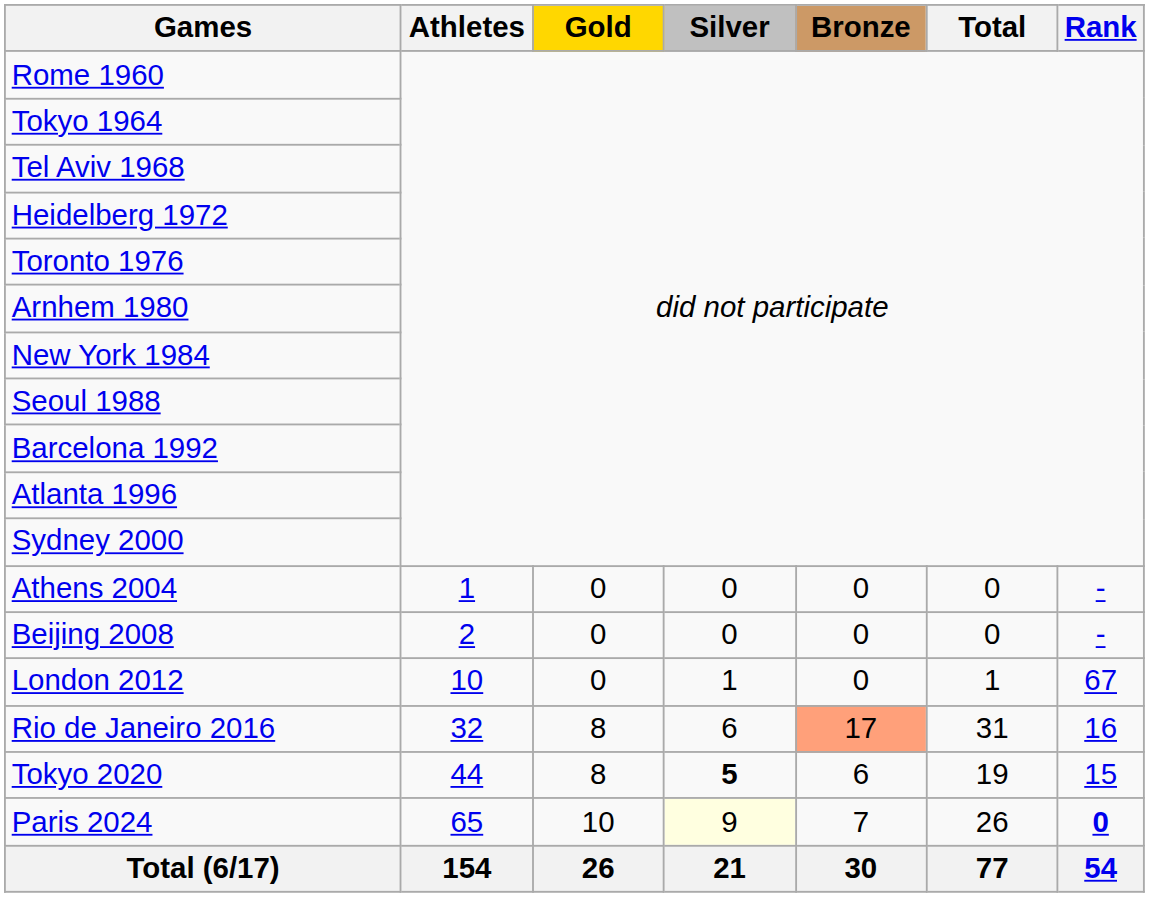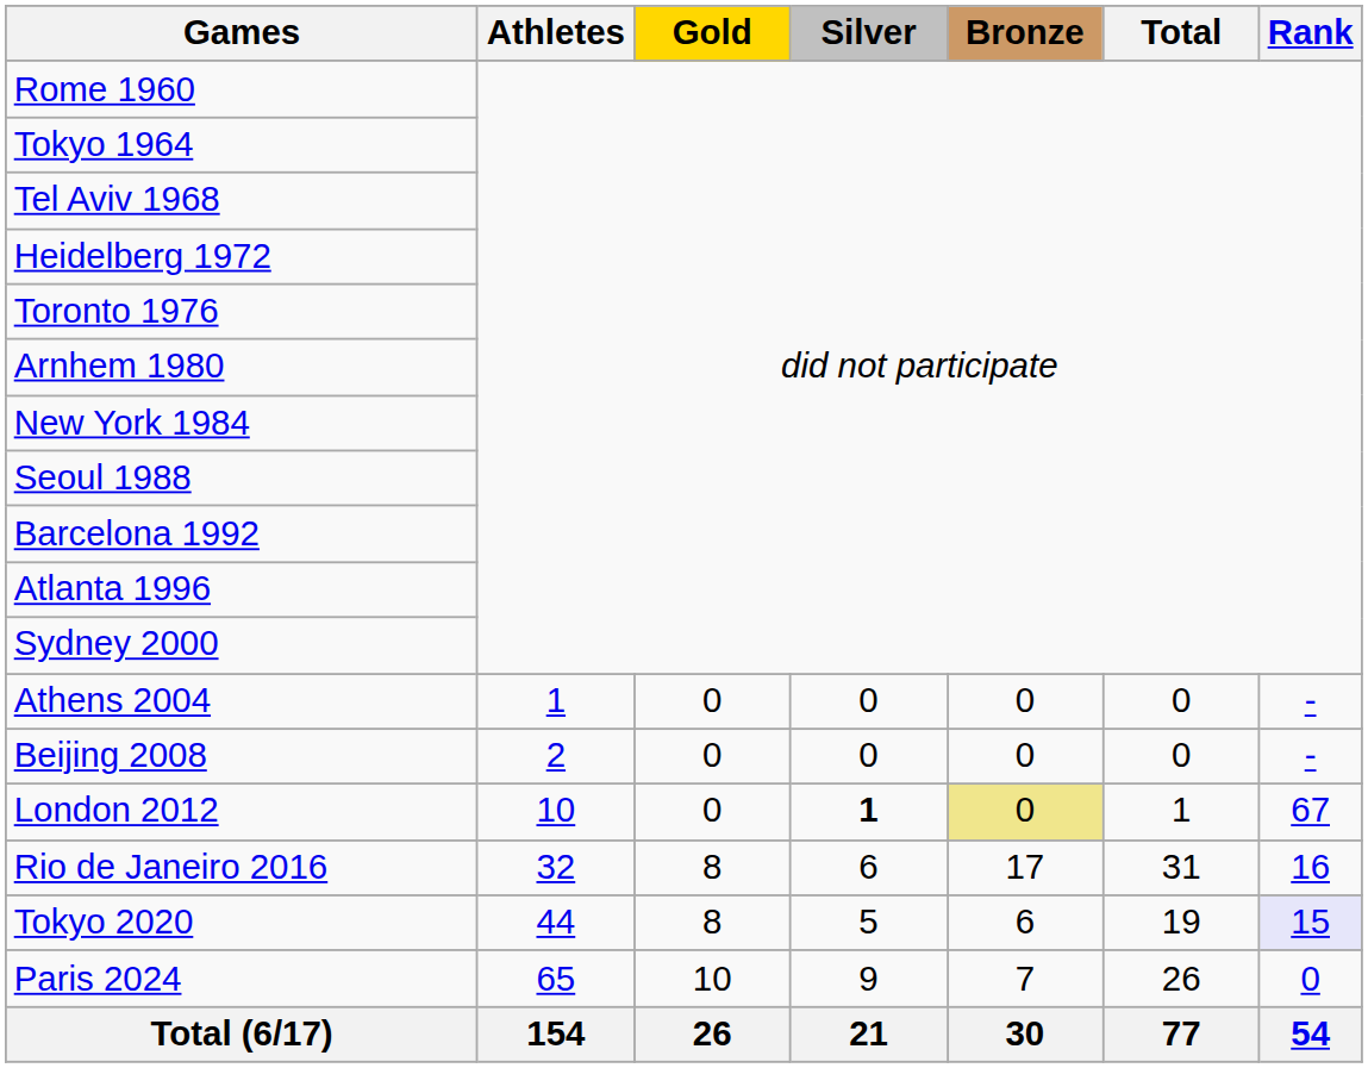London 2012 | Silver: normal -> bold
London 2012 | Bronze: no background -> khaki background
Rio de Janeiro 2016 | Bronze: lightsalmon background -> no background
Tokyo 2020 | Silver: bold -> normal
Tokyo 2020 | Rank: no background -> lavender background
Paris 2024 | Silver: lightyellow background -> no background
Paris 2024 | Rank: bold -> normal
